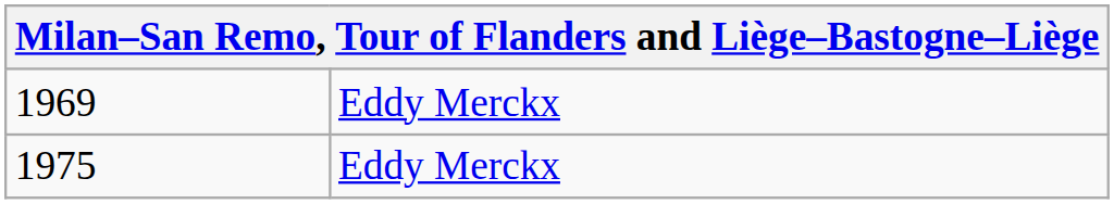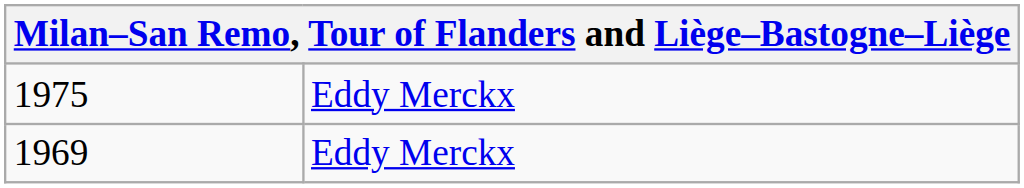rows swapped: 1969 <-> 1975
